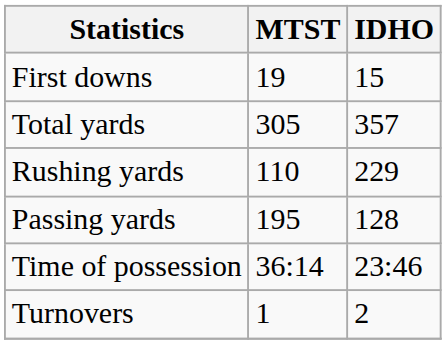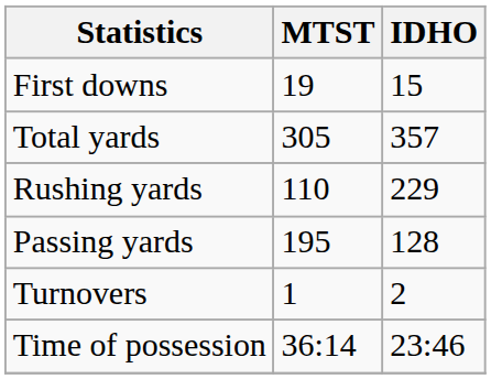rows swapped: Turnovers <-> Time of possession
